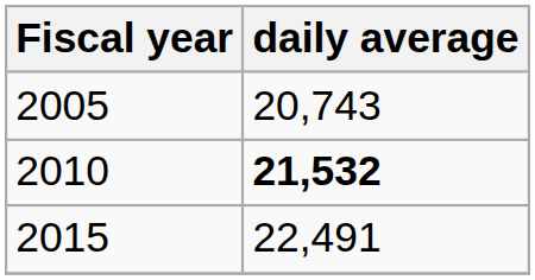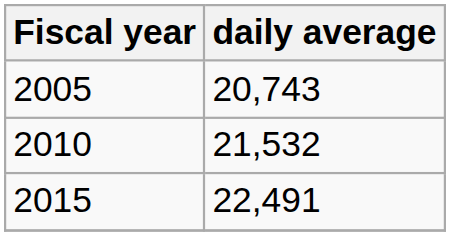2010 | daily average: bold -> normal
